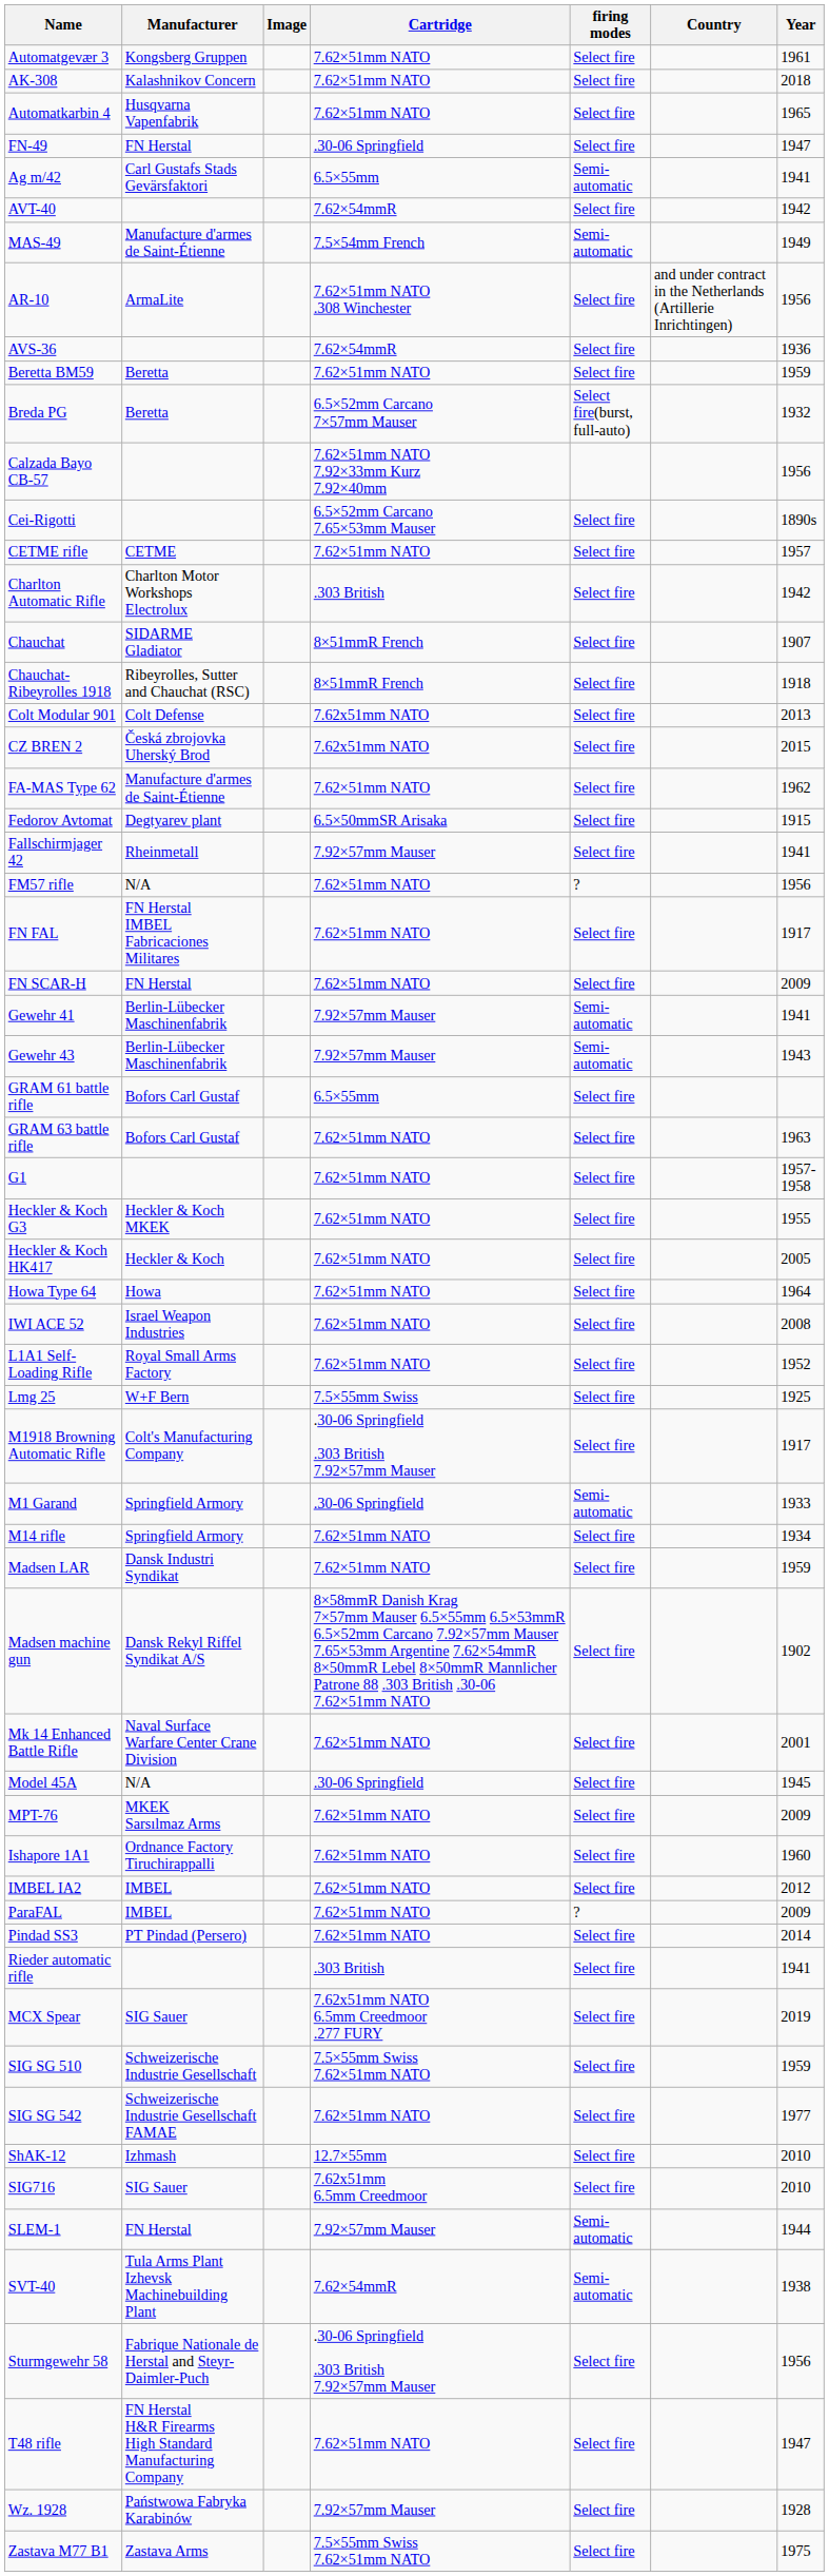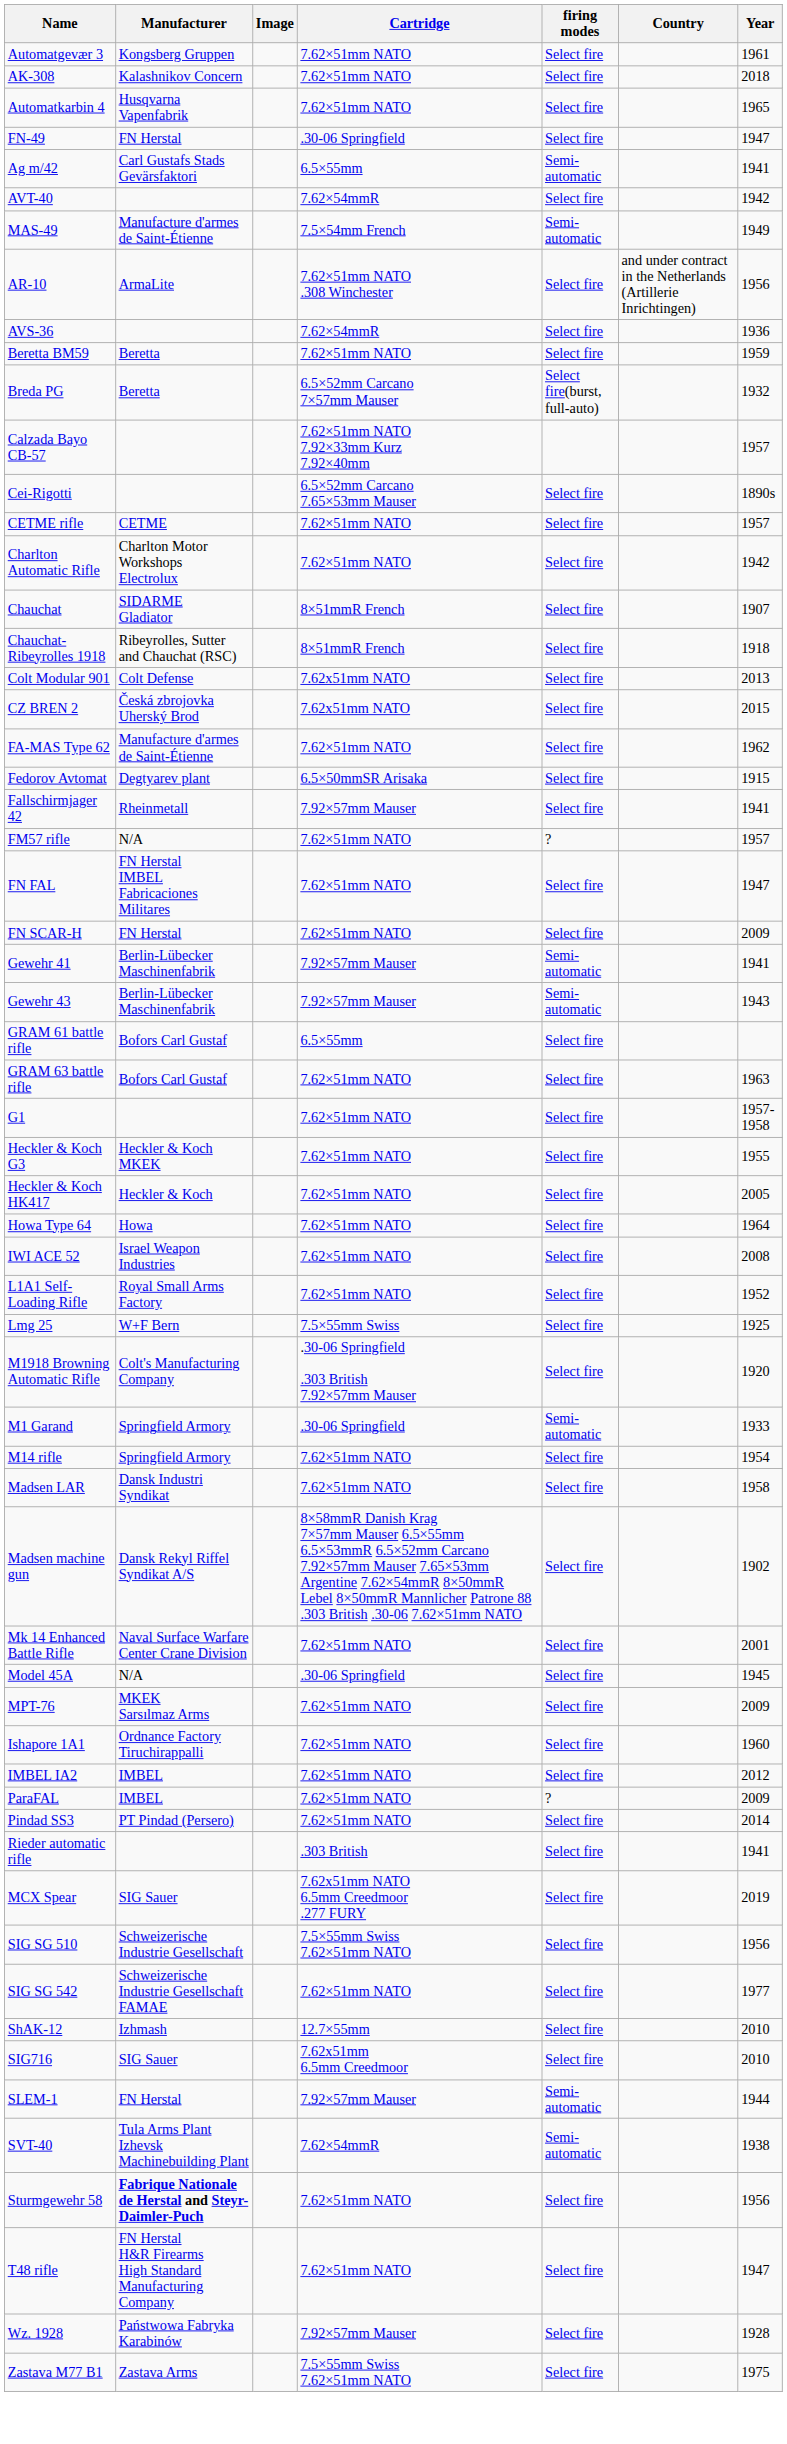Calzada Bayo CB-57 | Year: 1956 -> 1957
Charlton Automatic Rifle | Cartridge: .303 British -> 7.62×51mm NATO
FM57 rifle | Year: 1956 -> 1957
FN FAL | Year: 1917 -> 1947
M1918 Browning Automatic Rifle | Year: 1917 -> 1920
M14 rifle | Year: 1934 -> 1954
Madsen LAR | Year: 1959 -> 1958
SIG SG 510 | Year: 1959 -> 1956
Sturmgewehr 58 | Manufacturer: normal -> bold
Sturmgewehr 58 | Cartridge: .30-06 Springfield .303 British 7.92×57mm Mauser -> 7.62×51mm NATO
